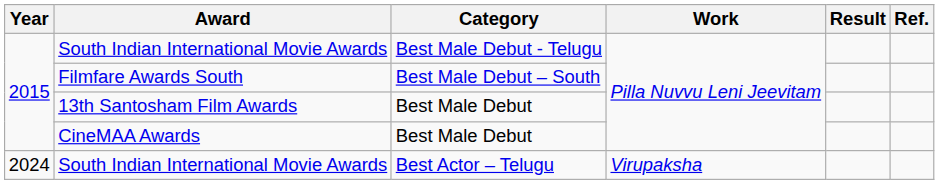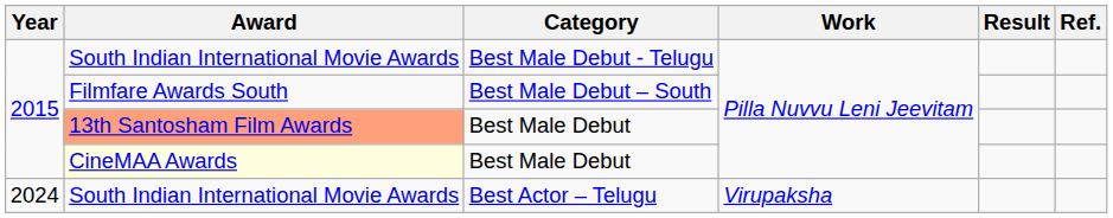13th Santosham Film Awards | Award: no background -> lightsalmon background
CineMAA Awards | Award: no background -> lightyellow background
